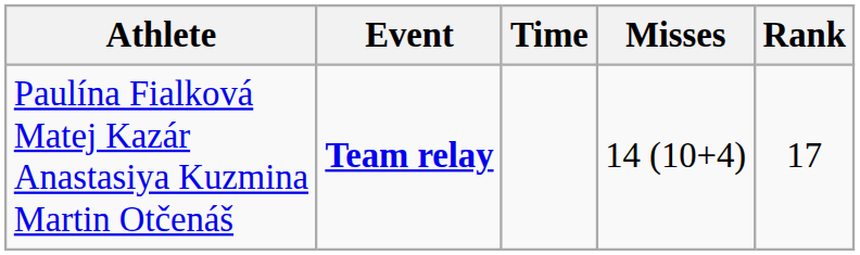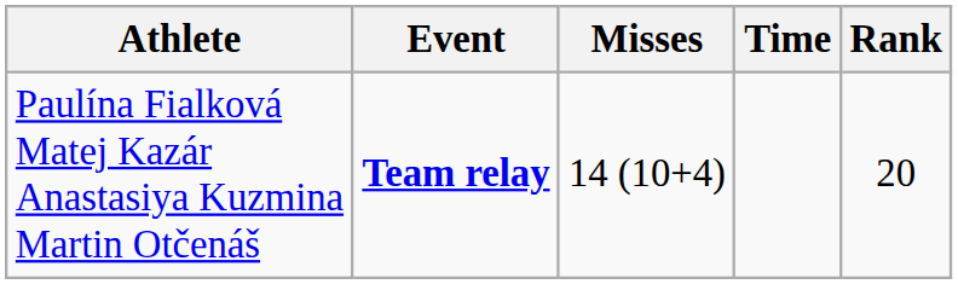columns swapped: Time <-> Misses
row 2 | Rank: 17 -> 20
